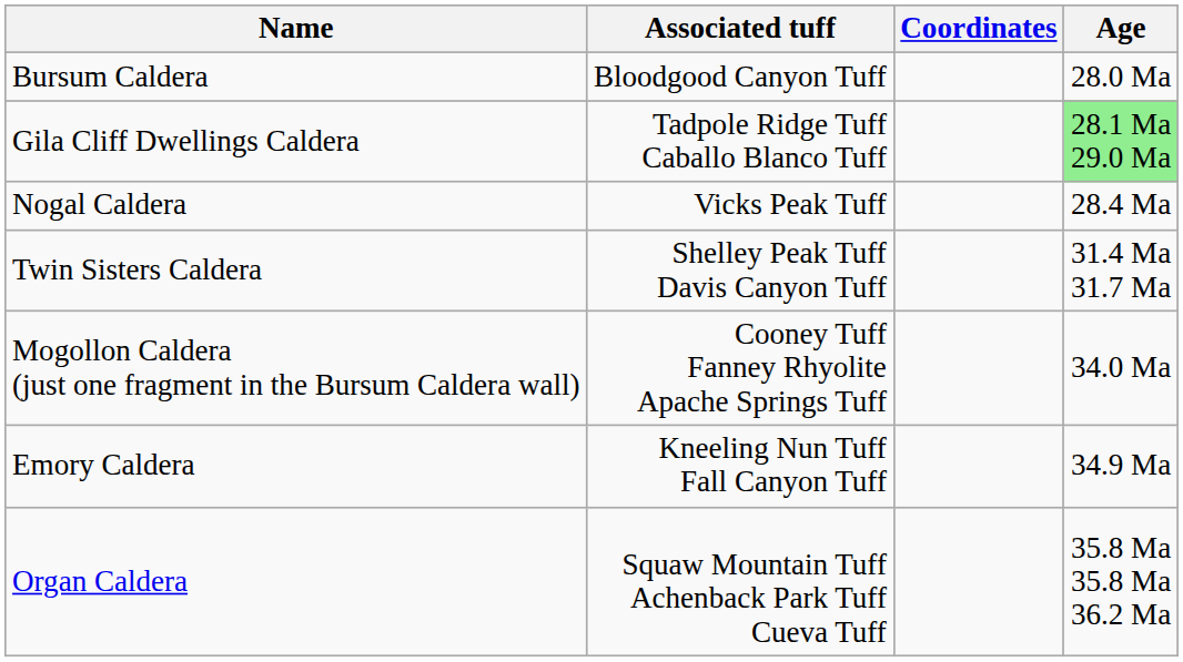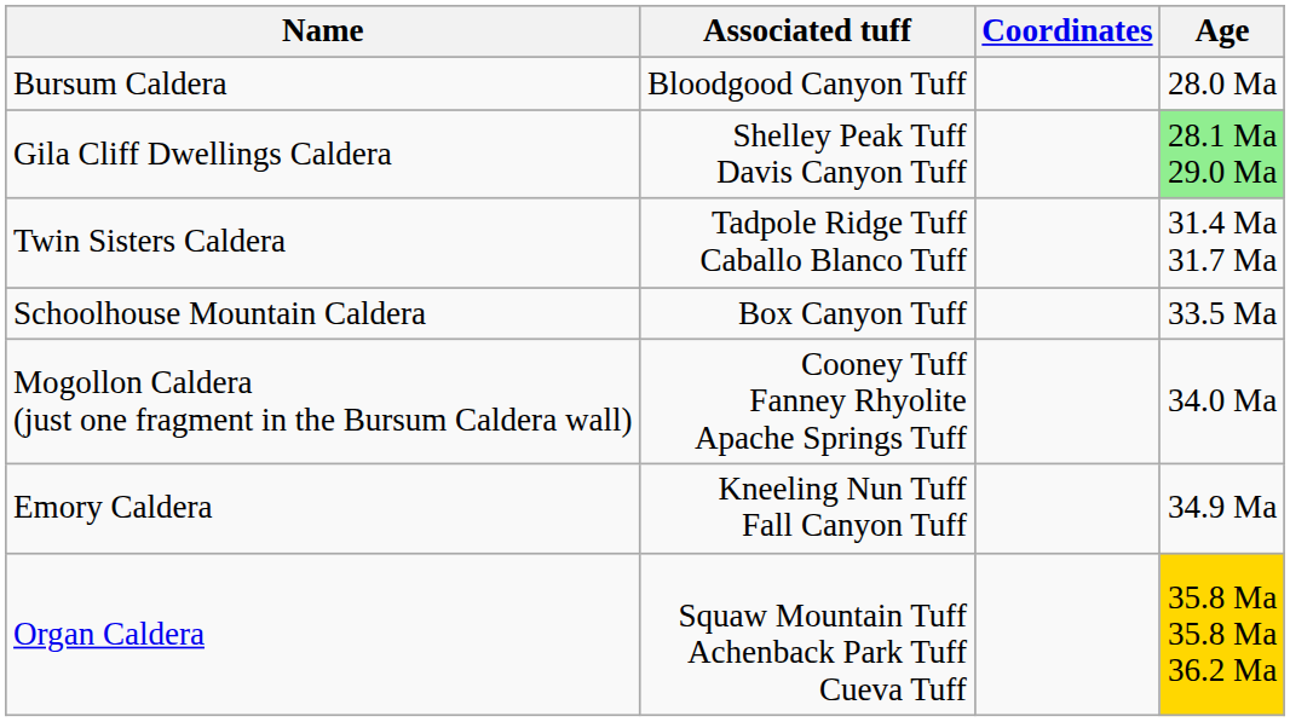Gila Cliff Dwellings Caldera | Associated tuff: Tadpole Ridge Tuff Caballo Blanco Tuff -> Shelley Peak Tuff Davis Canyon Tuff
- row: Nogal Caldera | Vicks Peak Tuff | 28.4 Ma
Twin Sisters Caldera | Associated tuff: Shelley Peak Tuff Davis Canyon Tuff -> Tadpole Ridge Tuff Caballo Blanco Tuff
+ row: Schoolhouse Mountain Caldera | Box Canyon Tuff | 33.5 Ma
Organ Caldera | Age: no background -> gold background
